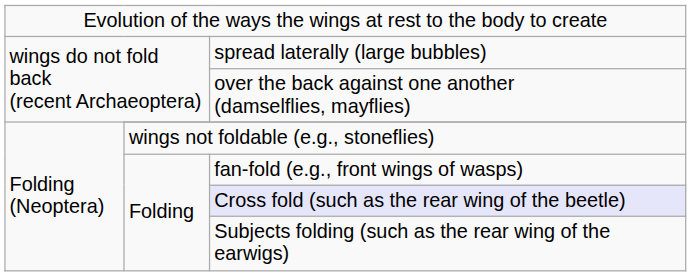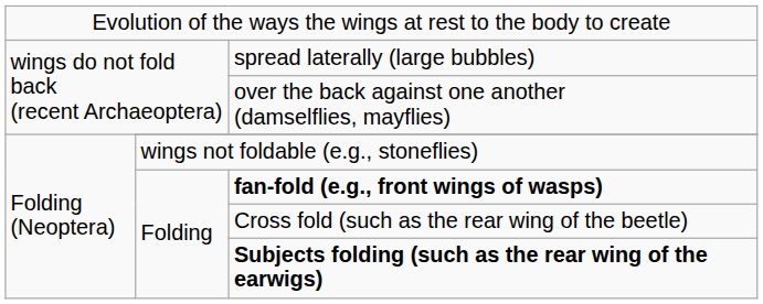fan-fold (e.g., front wings of wasps) | column 3: normal -> bold
Cross fold (such as the rear wing of the beetle) | column 3: lavender background -> no background
Subjects folding (such as the rear wing of the earwigs) | column 3: normal -> bold
